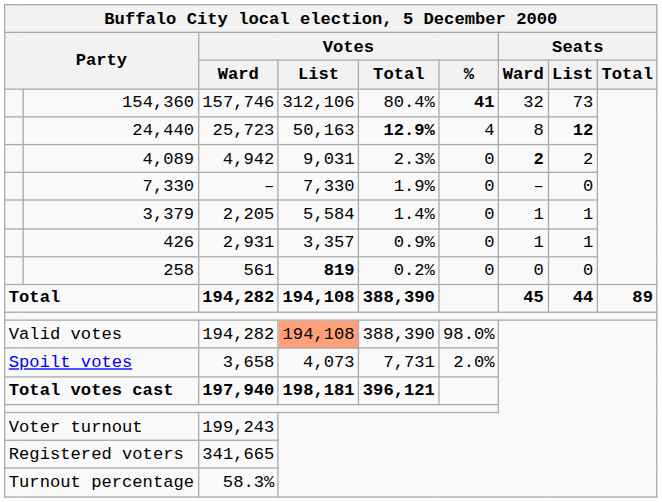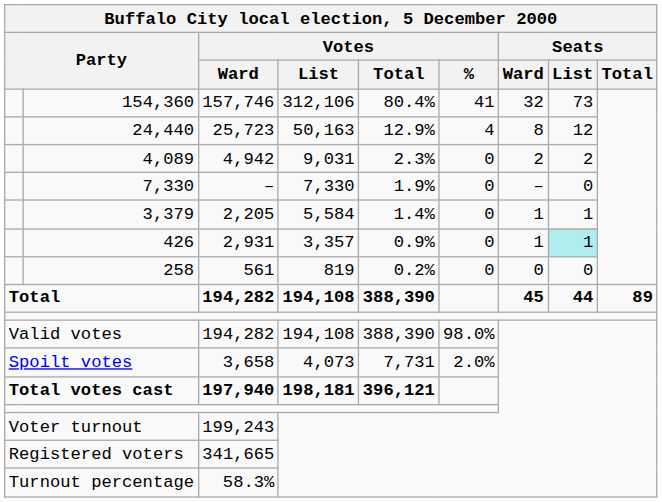154,360 | Votes / %: bold -> normal
24,440 | Votes / Total: bold -> normal
24,440 | Seats / List: bold -> normal
4,089 | Seats / Ward: bold -> normal
426 | Seats / List: no background -> paleturquoise background
258 | Votes / List: bold -> normal
Valid votes | Votes / List: lightsalmon background -> no background
